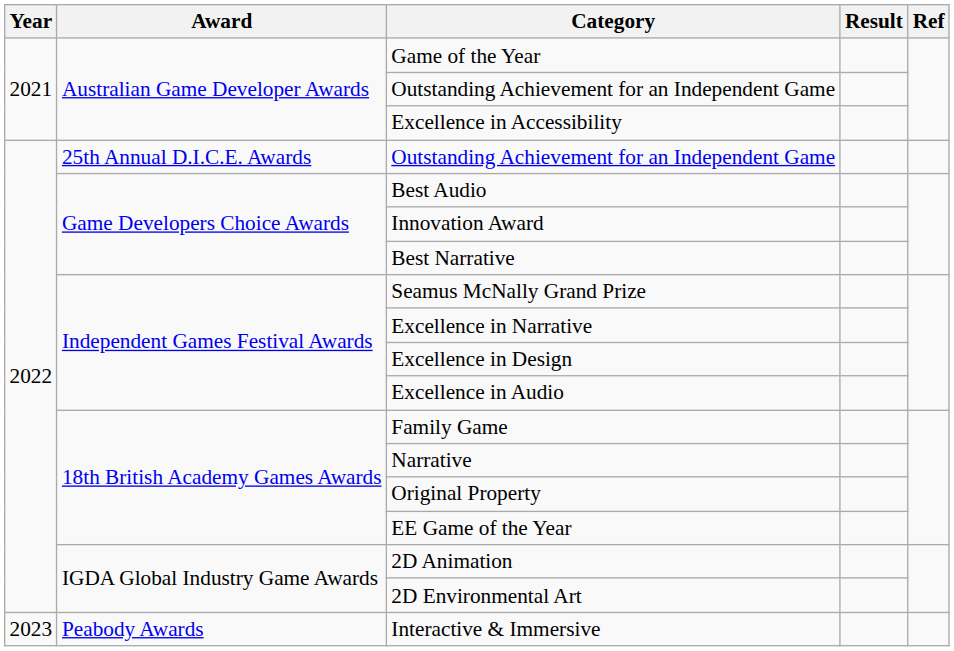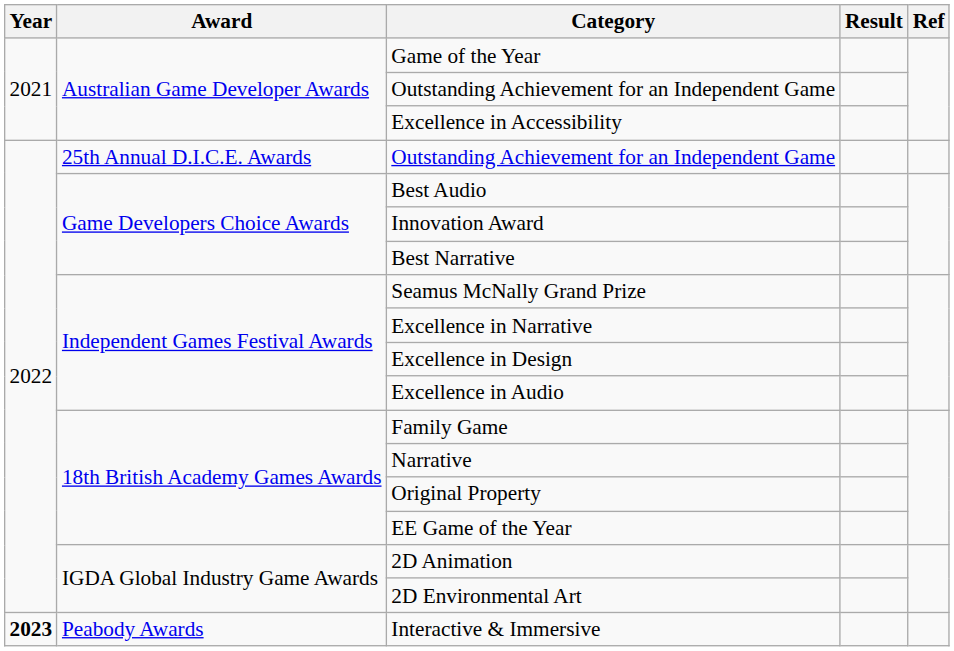Interactive & Immersive | Year: normal -> bold
